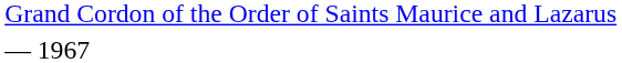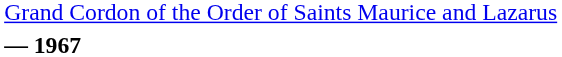row 2 | column 1: normal -> bold
